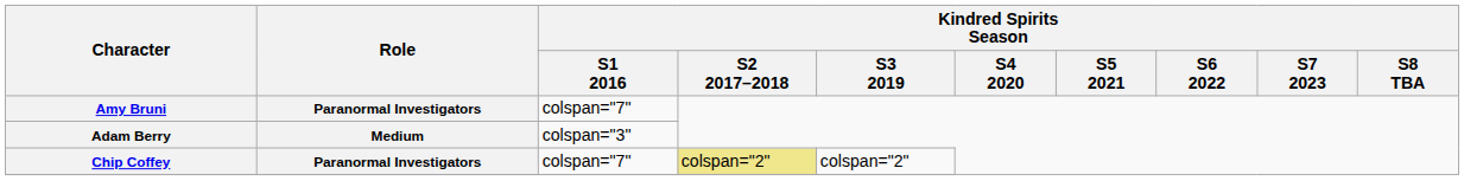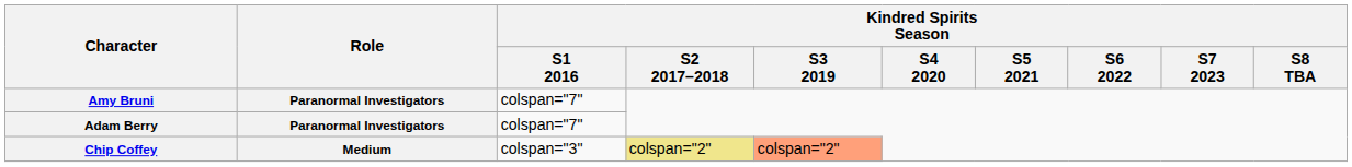Adam Berry | Role: Medium -> Paranormal Investigators
Adam Berry | Kindred Spirits Season / S1 2016: colspan="3" -> colspan="7"
Chip Coffey | Role: Paranormal Investigators -> Medium
Chip Coffey | Kindred Spirits Season / S1 2016: colspan="7" -> colspan="3"
Chip Coffey | Kindred Spirits Season / S3 2019: no background -> lightsalmon background
